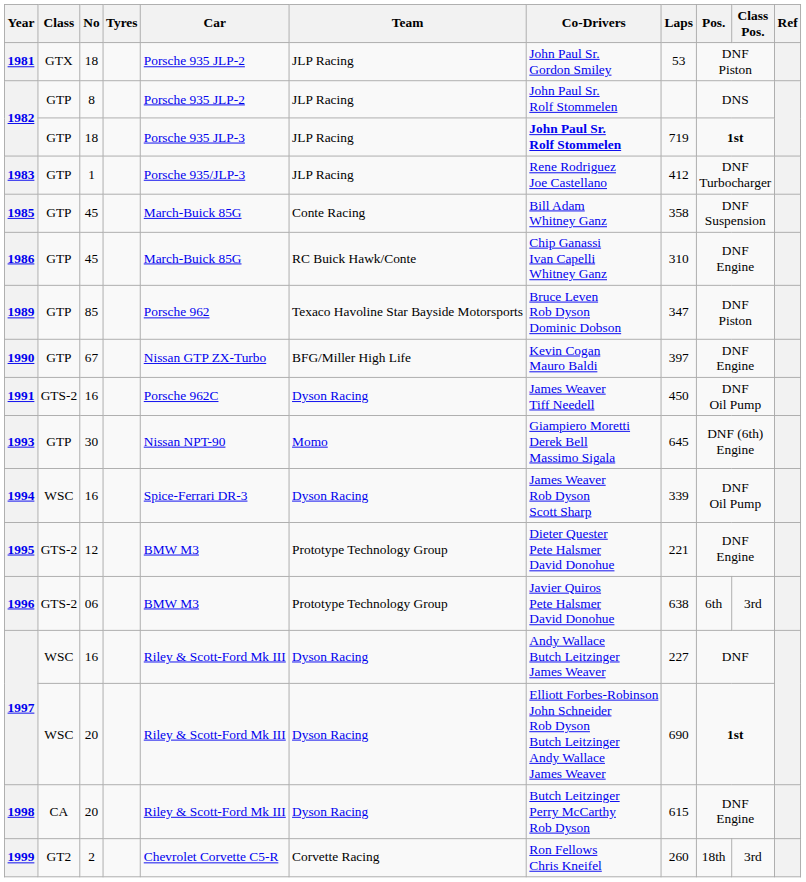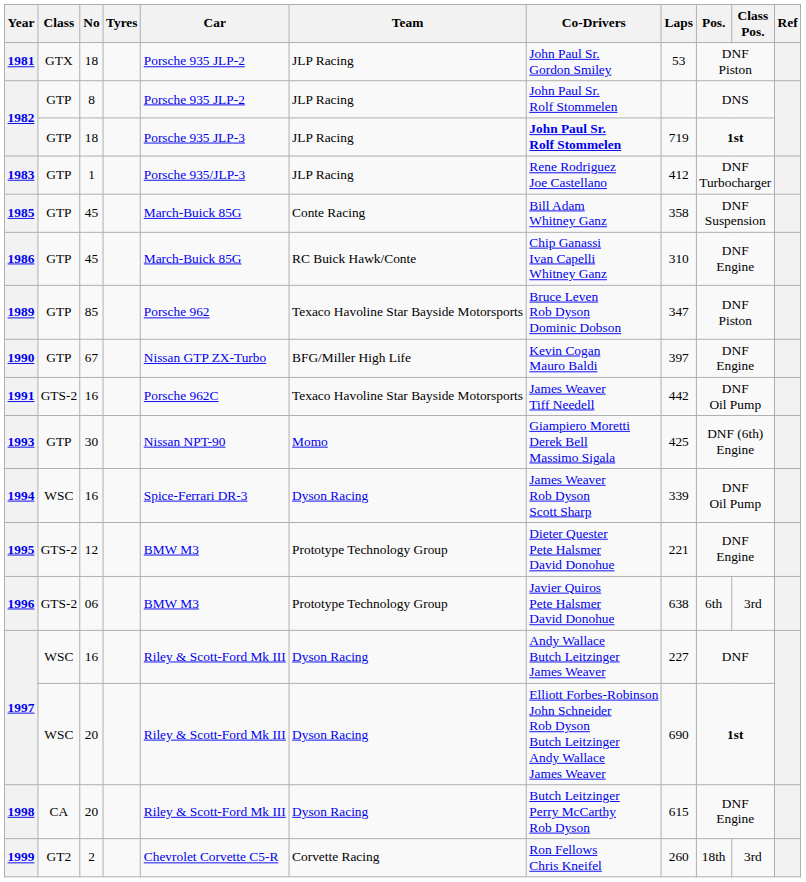1991 | Team: Dyson Racing -> Texaco Havoline Star Bayside Motorsports
1991 | Laps: 450 -> 442
1993 | Laps: 645 -> 425
